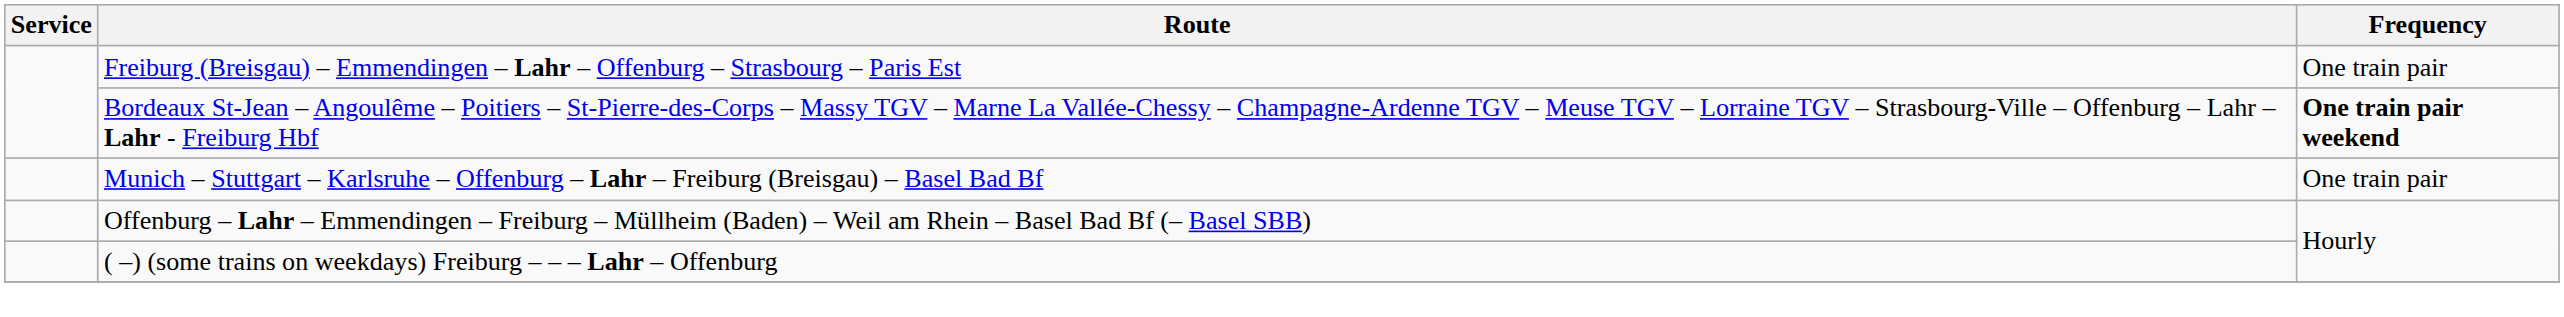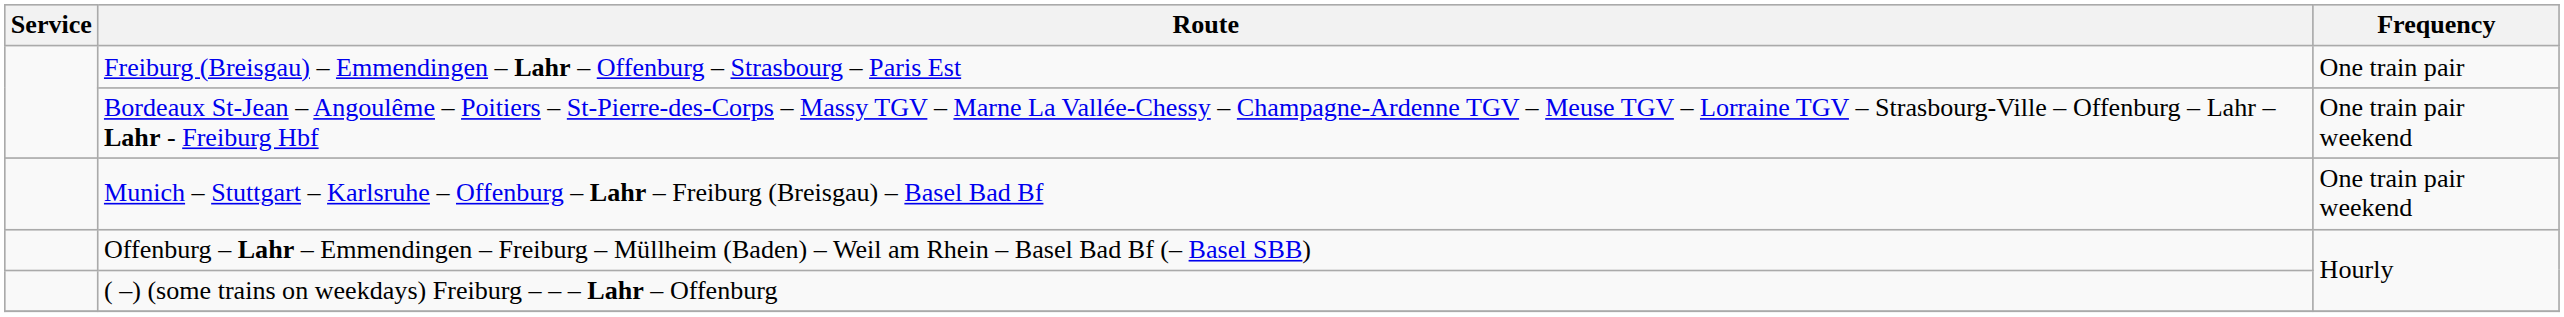row 3 | Frequency: bold -> normal
row 4 | Frequency: One train pair -> One train pair weekend
